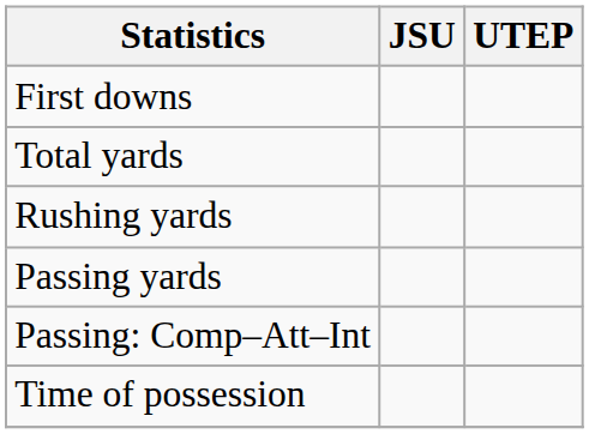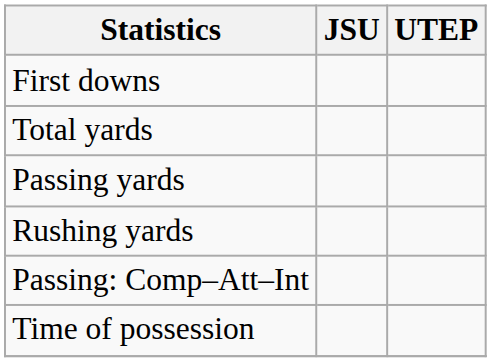rows swapped: Rushing yards <-> Passing yards
